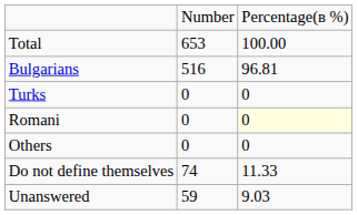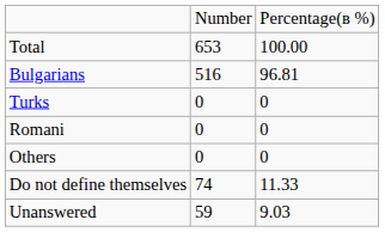Romani | column 3: lightyellow background -> no background
